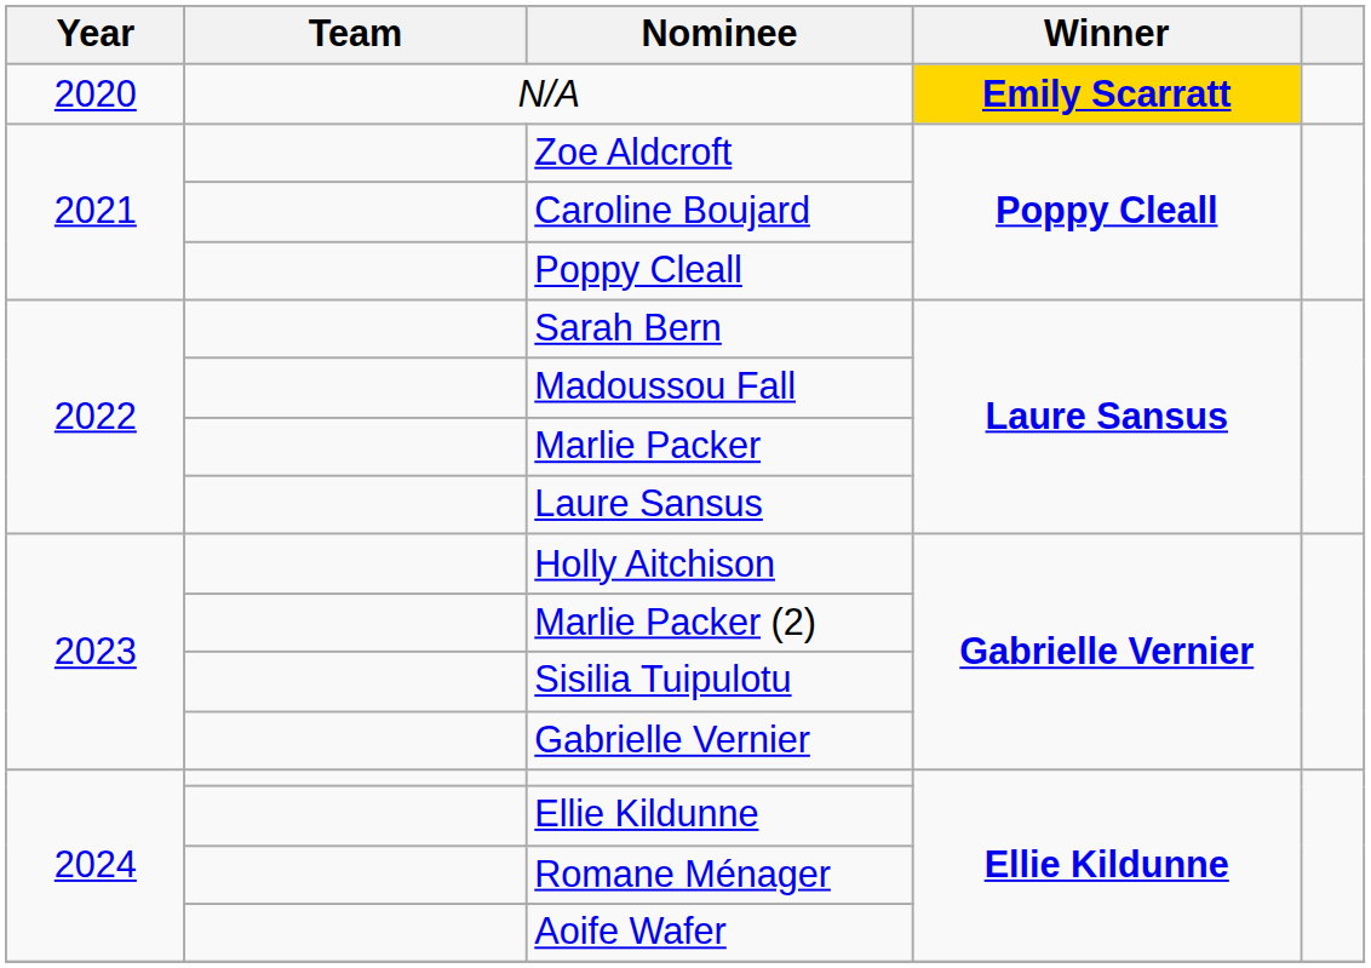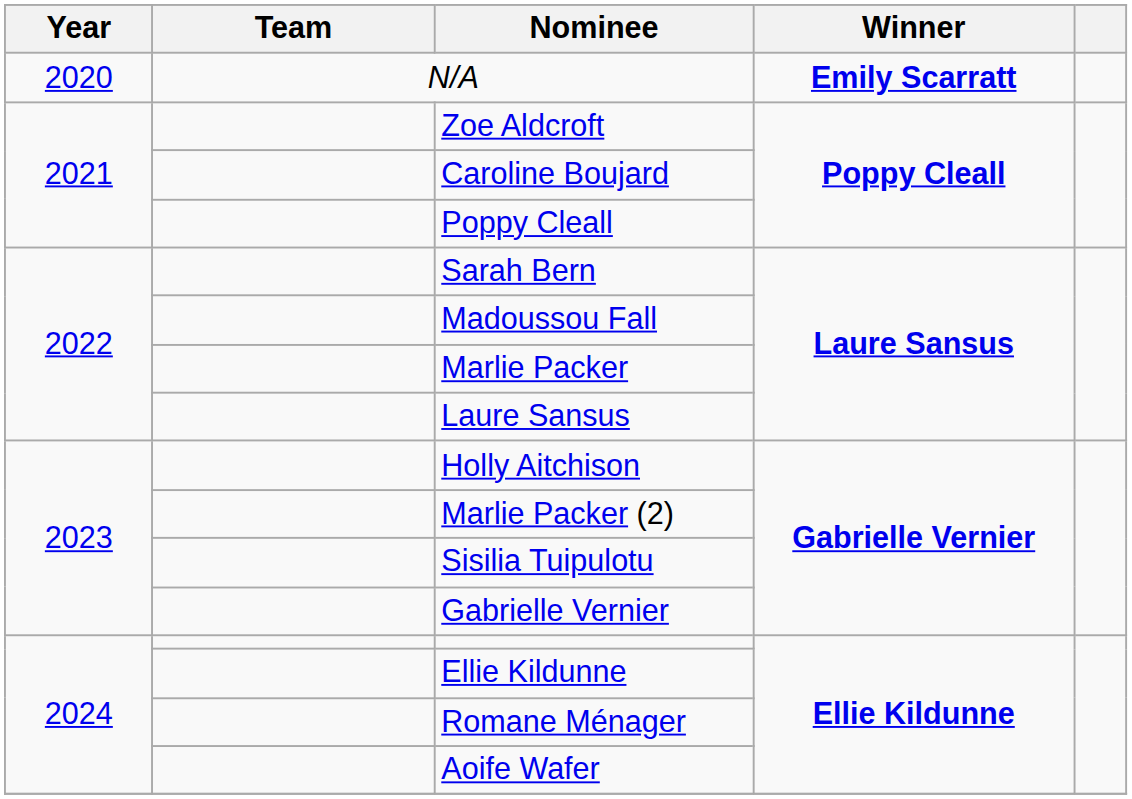N/A | Winner: gold background -> no background
